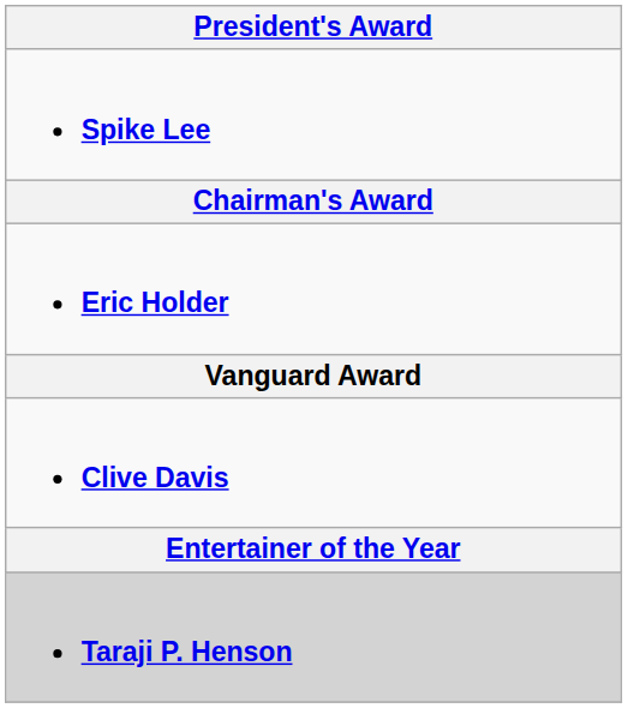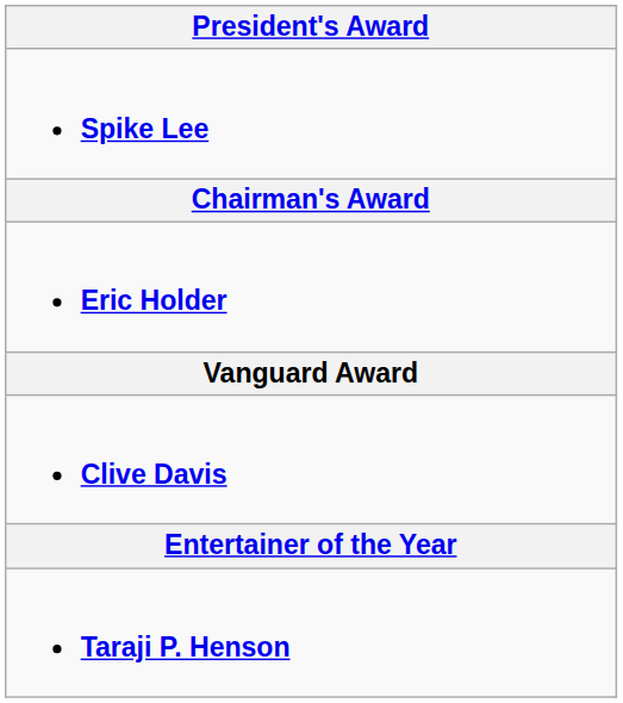row 8 | column 1: lightgrey background -> no background
